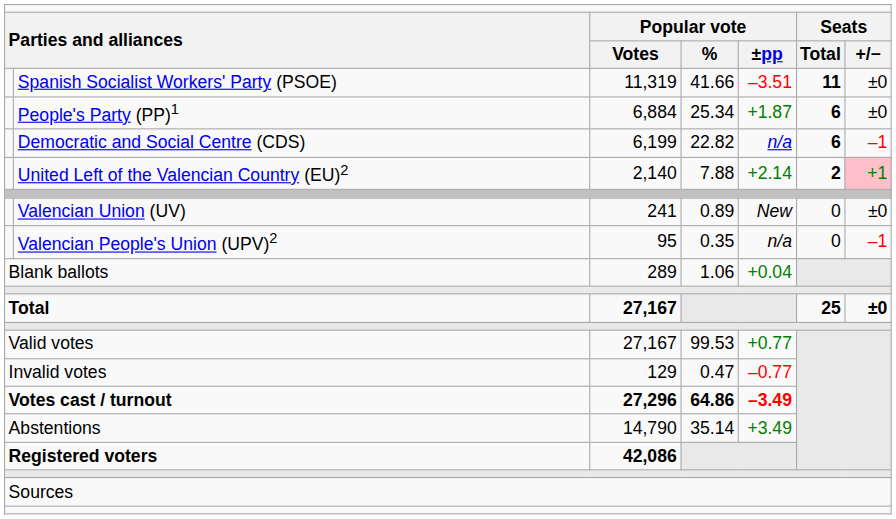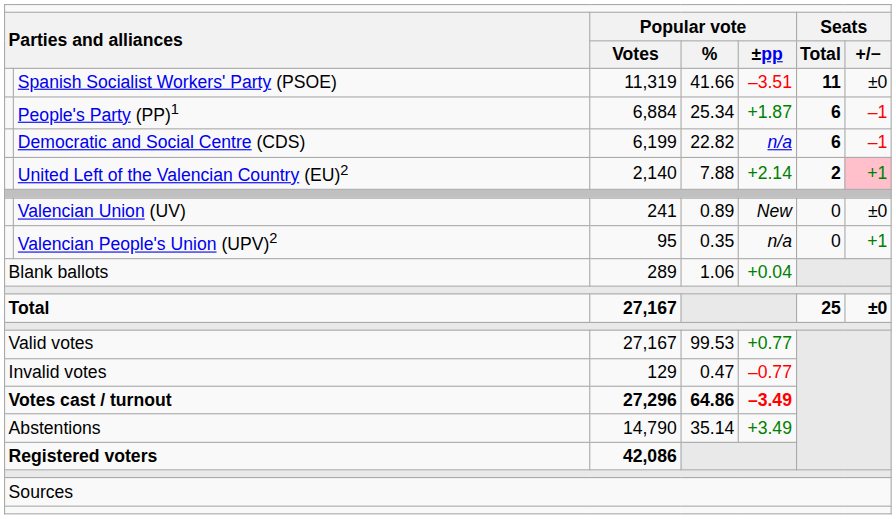People's Party (PP)1 | column 7: ±0 -> –1
Valencian People's Union (UPV)2 | column 7: –1 -> +1
